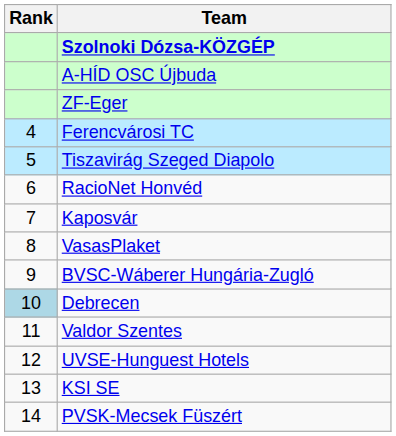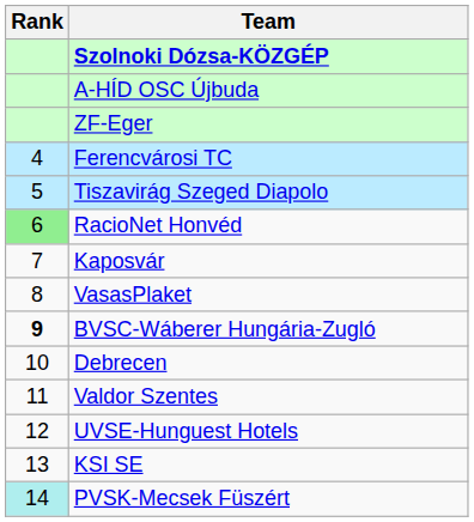RacioNet Honvéd | Rank: no background -> lightgreen background
BVSC-Wáberer Hungária-Zugló | Rank: normal -> bold
Debrecen | Rank: lightblue background -> no background
PVSK-Mecsek Füszért | Rank: no background -> paleturquoise background
